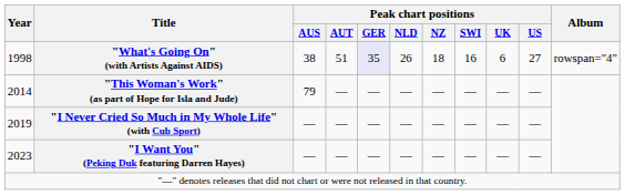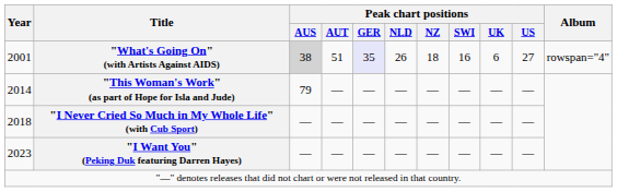"What's Going On" (with Artists Against AIDS) | Year: 1998 -> 2001
"What's Going On" (with Artists Against AIDS) | Peak chart positions / AUS: no background -> lightgrey background
"I Never Cried So Much in My Whole Life" (with Cub Sport) | Year: 2019 -> 2018
